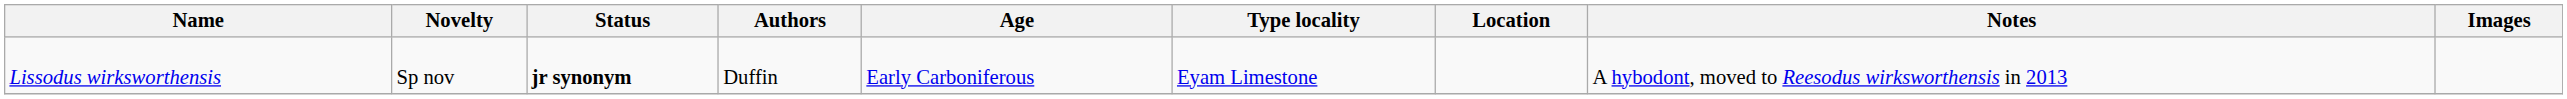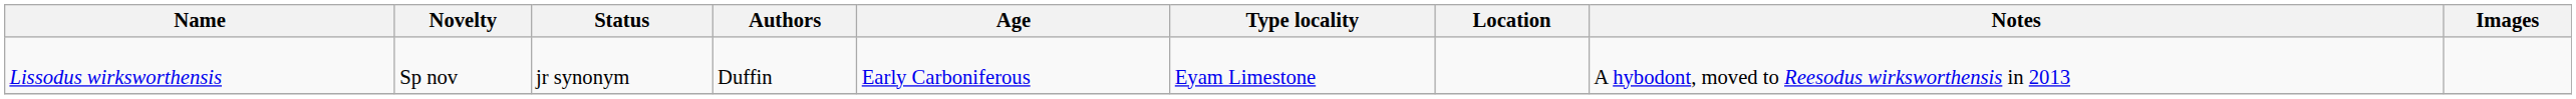Lissodus wirksworthensis | Status: bold -> normal
